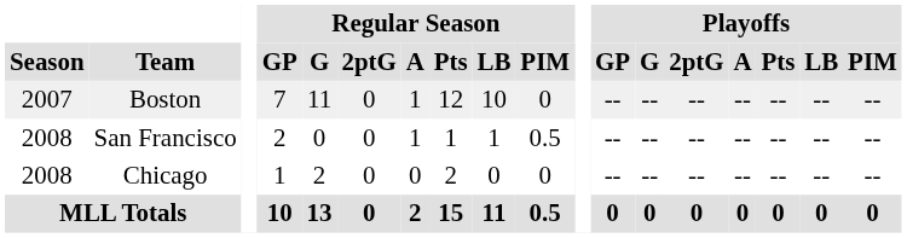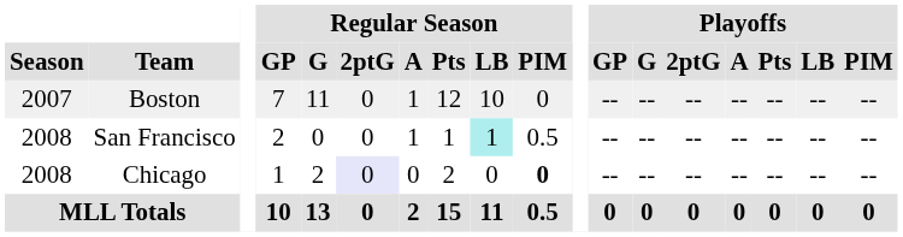San Francisco | Regular Season / LB: no background -> paleturquoise background
Chicago | Regular Season / 2ptG: no background -> lavender background
Chicago | Regular Season / PIM: normal -> bold
